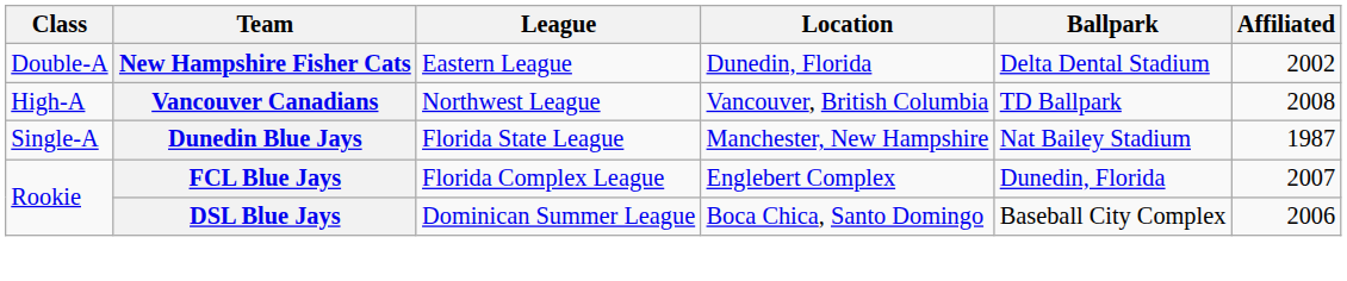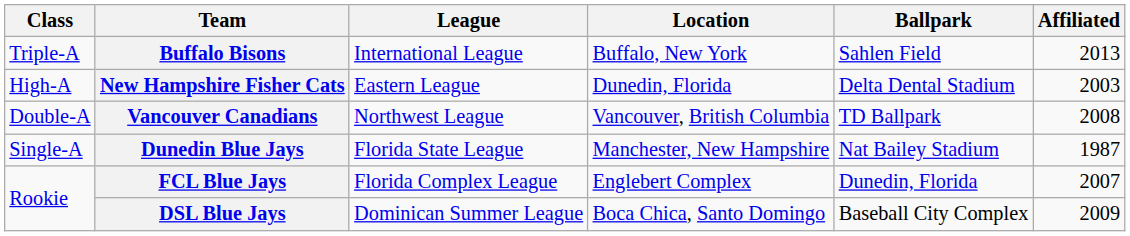+ row: Triple-A | Buffalo Bisons | International League | Buffalo, New York | Sahlen Field | 2013
New Hampshire Fisher Cats | Class: Double-A -> High-A
New Hampshire Fisher Cats | Affiliated: 2002 -> 2003
Vancouver Canadians | Class: High-A -> Double-A
DSL Blue Jays | Affiliated: 2006 -> 2009
